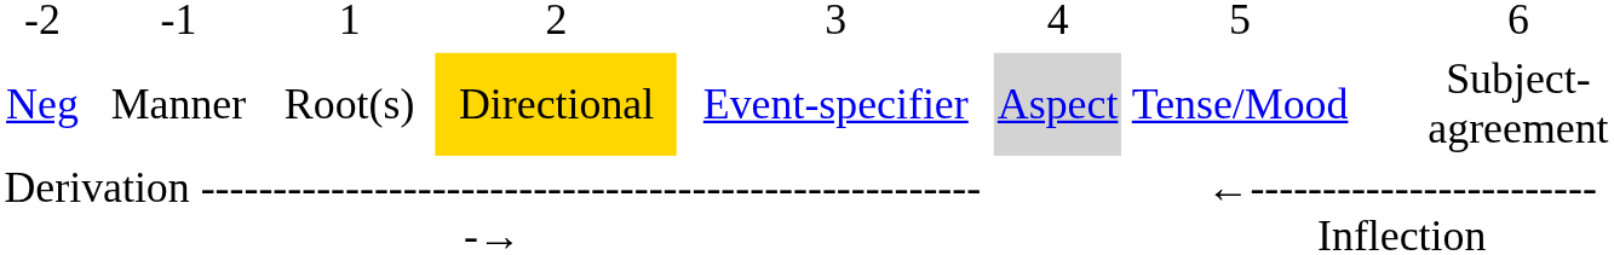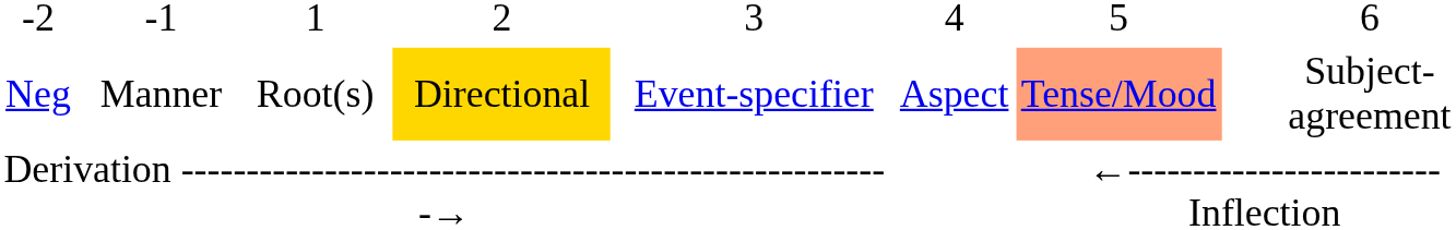Neg | column 6: lightgrey background -> no background
Neg | column 7: no background -> lightsalmon background
